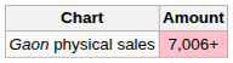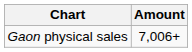Gaon physical sales | Amount: pink background -> no background
